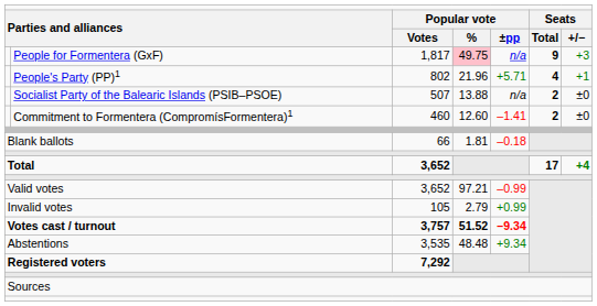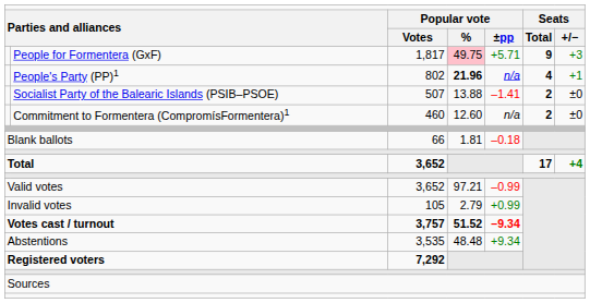People for Formentera (GxF) | column 5: n/a -> +5.71
People's Party (PP)1 | column 4: normal -> bold
People's Party (PP)1 | column 5: +5.71 -> n/a
Socialist Party of the Balearic Islands (PSIB–PSOE) | column 5: n/a -> –1.41
Commitment to Formentera (CompromísFormentera)1 | column 5: –1.41 -> n/a
